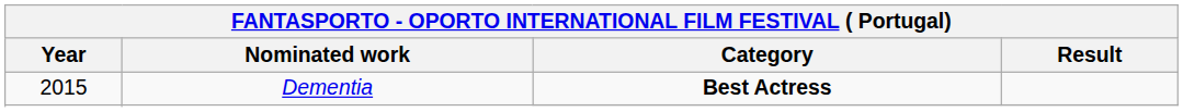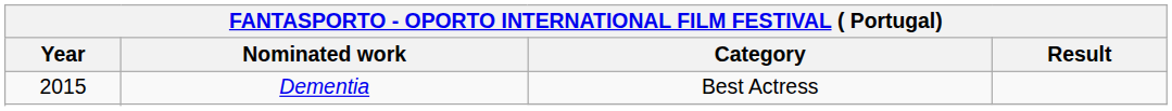Dementia / Best Actress | Category: bold -> normal
